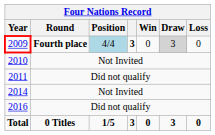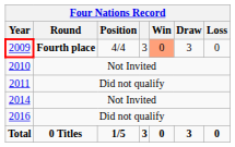2009 | Position: lightblue background -> no background
2009 | column 4: bold -> normal
2009 | Win: no background -> lightsalmon background
2009 | Draw: lightgrey background -> no background
